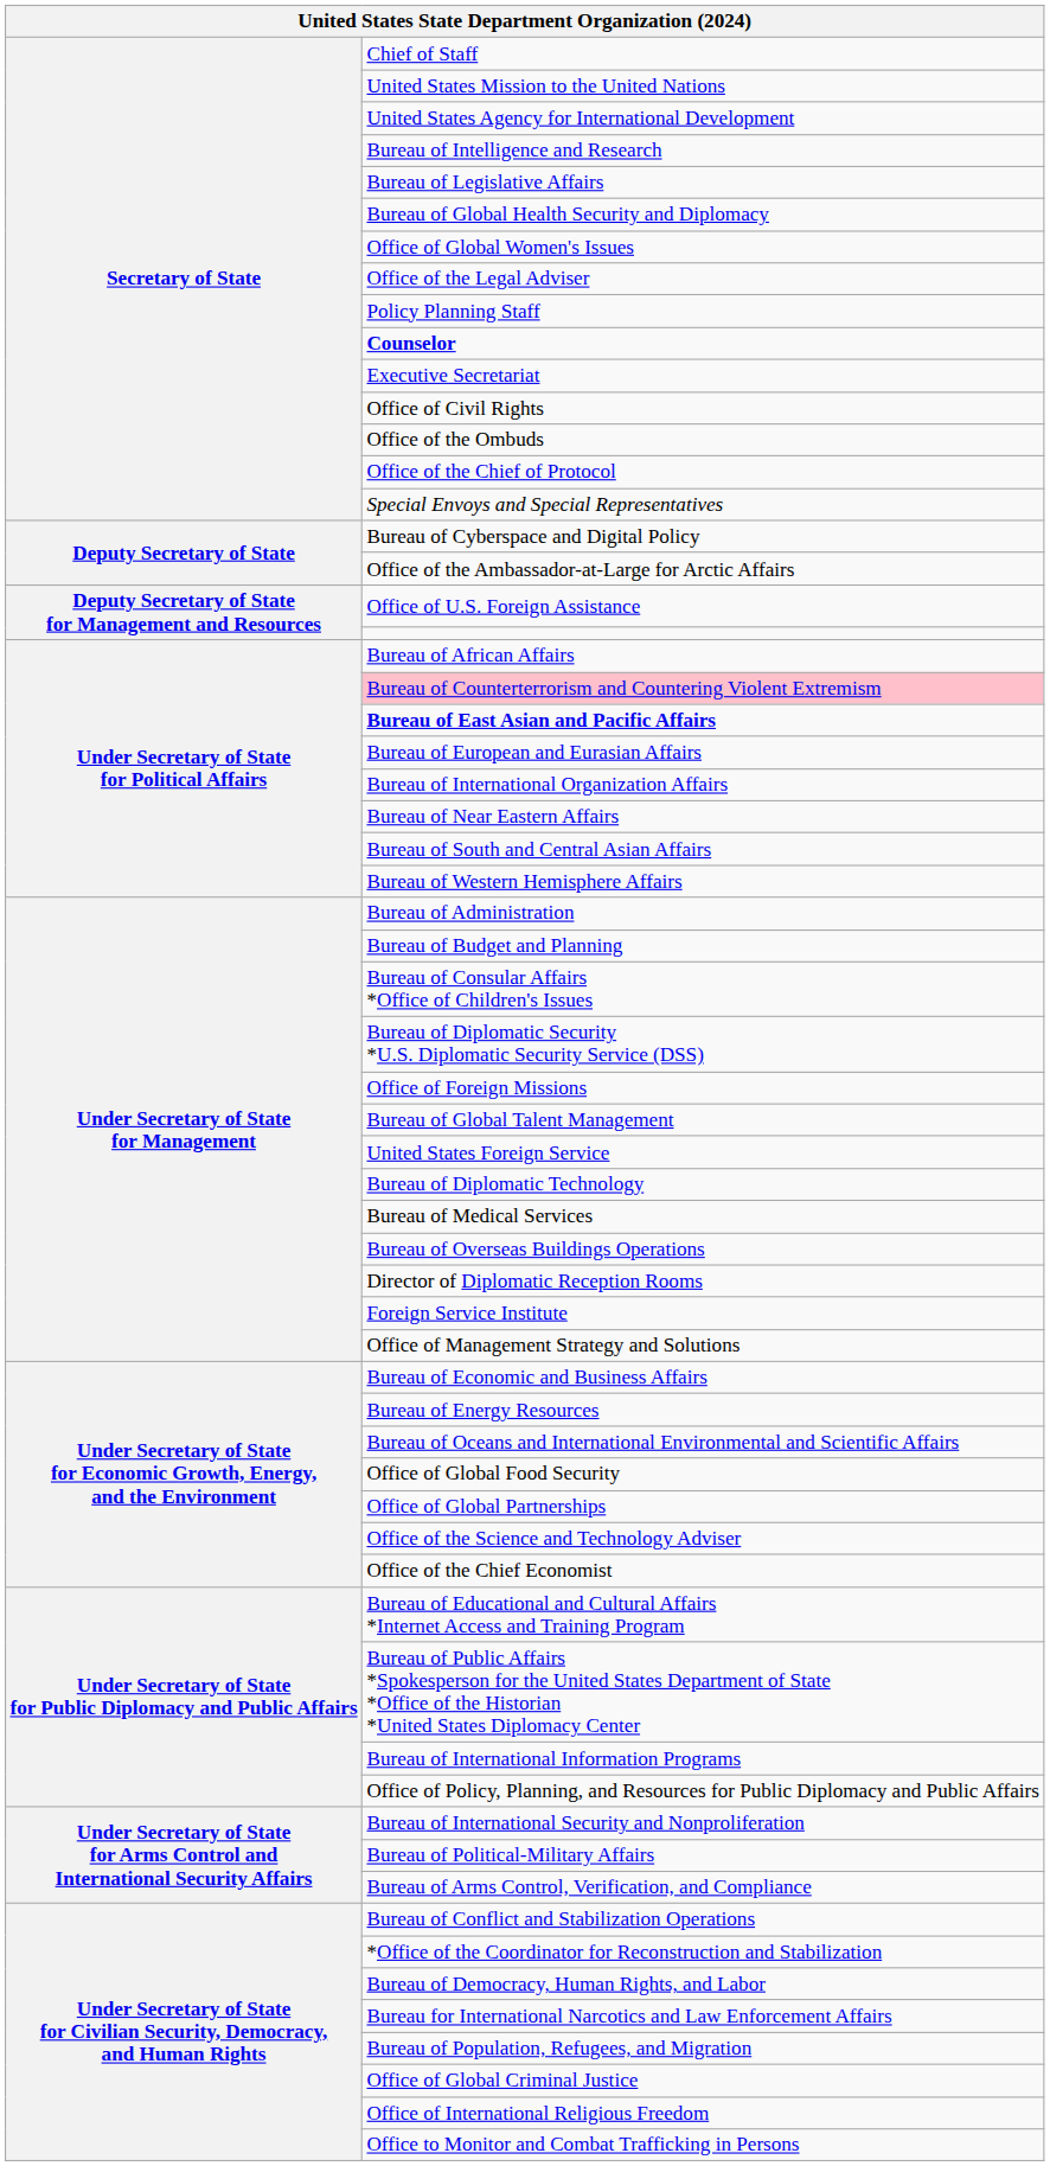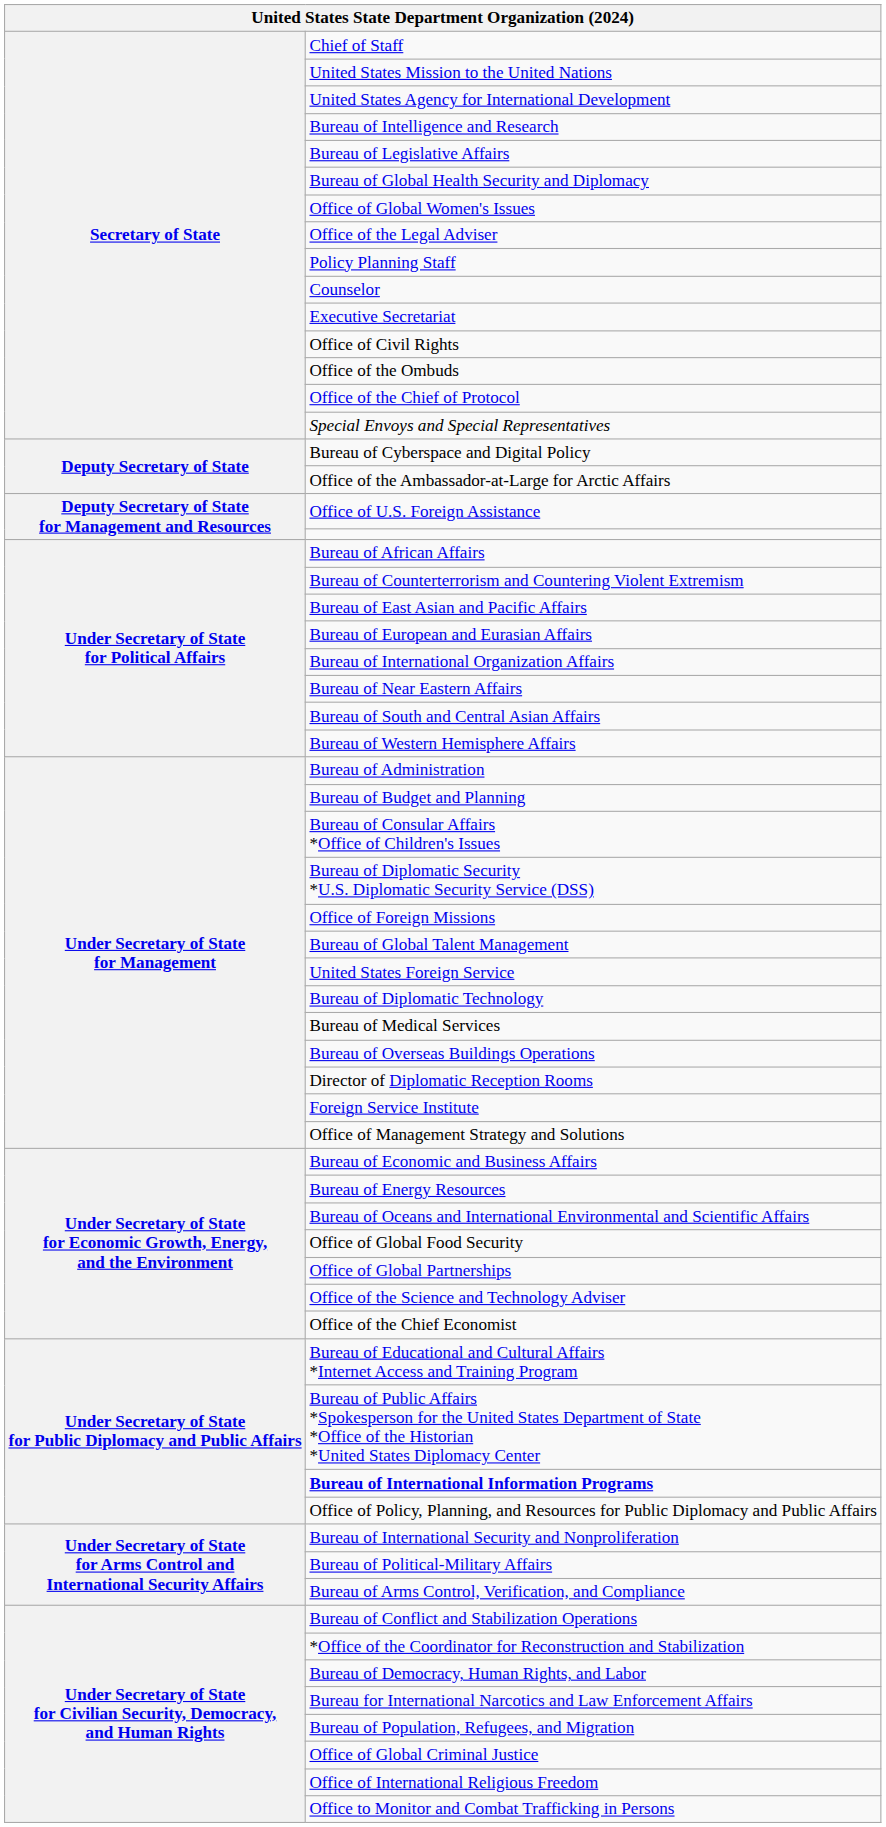Counselor | column 2: bold -> normal
Bureau of Counterterrorism and Countering Violent Extremism | column 2: pink background -> no background
Bureau of East Asian and Pacific Affairs | column 2: bold -> normal
Bureau of International Information Programs | column 2: normal -> bold
